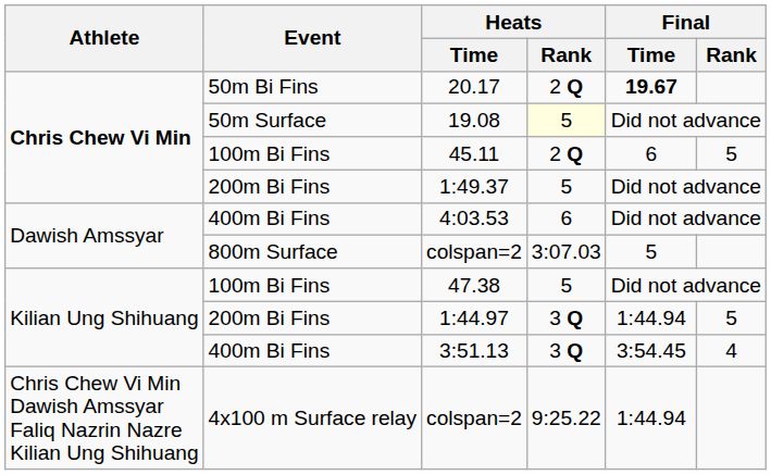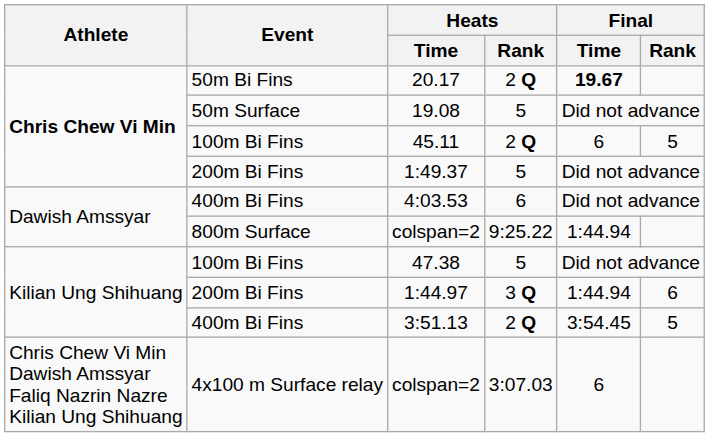19.08 | Heats / Rank: lightyellow background -> no background
800m Surface / colspan=2 | Heats / Rank: 3:07.03 -> 9:25.22
800m Surface / colspan=2 | Final / Time: 5 -> 1:44.94
1:44.97 | Final / Rank: 5 -> 6
3:51.13 | Heats / Rank: 3 Q -> 2 Q
3:51.13 | Final / Rank: 4 -> 5
4x100 m Surface relay / colspan=2 | Heats / Rank: 9:25.22 -> 3:07.03
4x100 m Surface relay / colspan=2 | Final / Time: 1:44.94 -> 6
